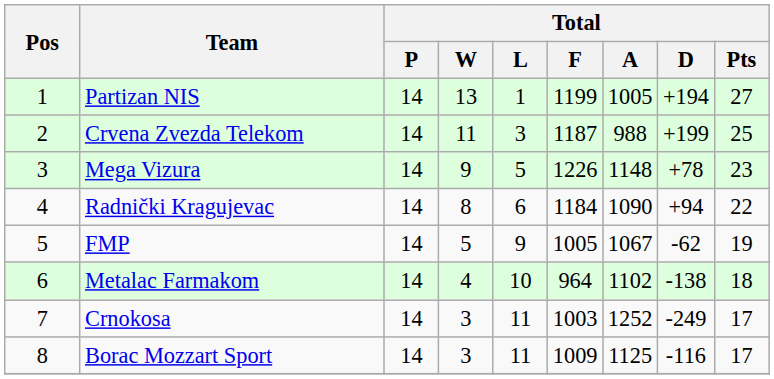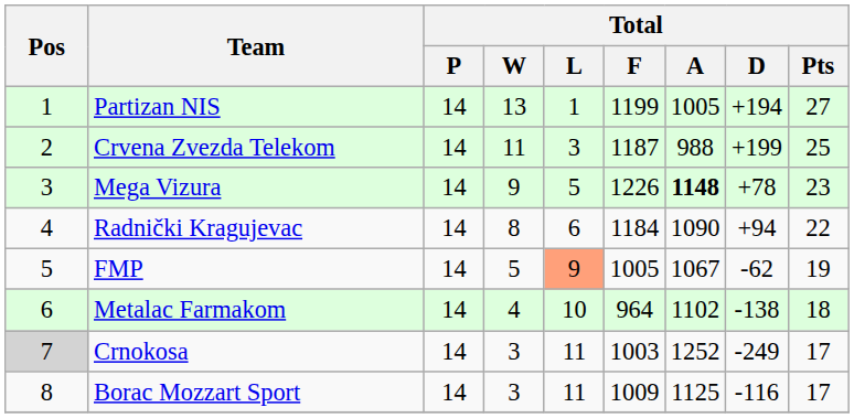Mega Vizura | Total / A: normal -> bold
FMP | Total / L: no background -> lightsalmon background
Crnokosa | Pos: no background -> lightgrey background
